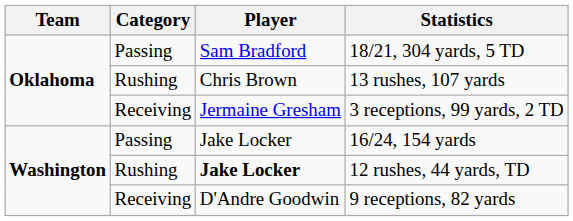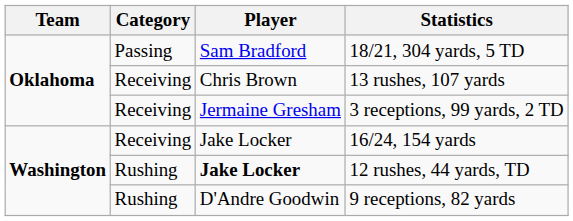13 rushes, 107 yards | Category: Rushing -> Receiving
16/24, 154 yards | Category: Passing -> Receiving
9 receptions, 82 yards | Category: Receiving -> Rushing
